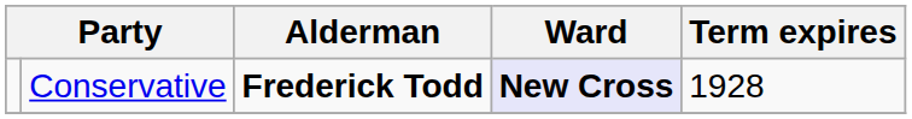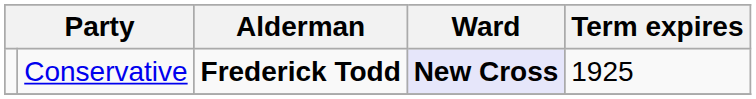Conservative | Term expires: 1928 -> 1925
